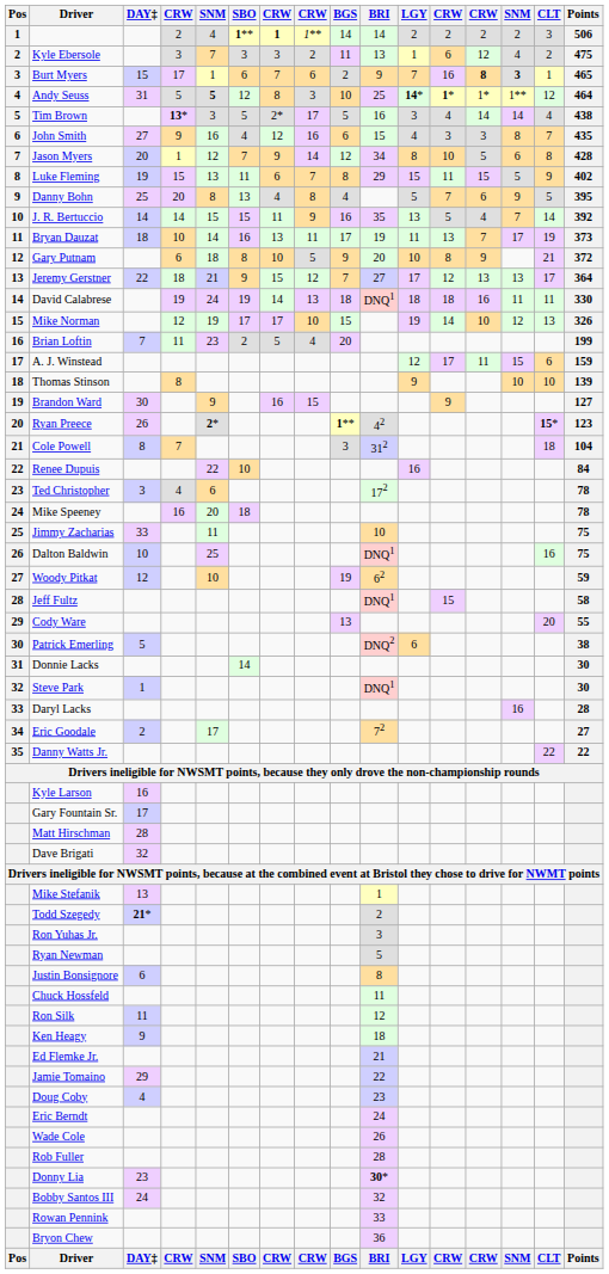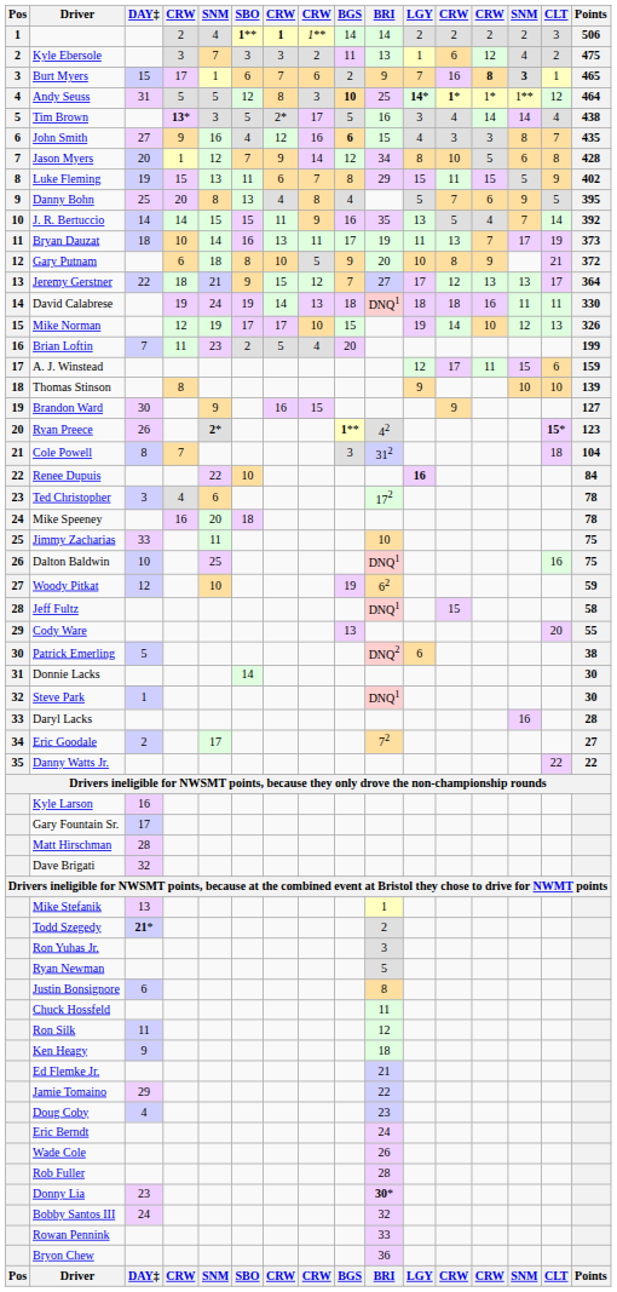Andy Seuss | column 5: bold -> normal
Andy Seuss | BGS: normal -> bold
John Smith | BGS: normal -> bold
Renee Dupuis | LGY: normal -> bold
